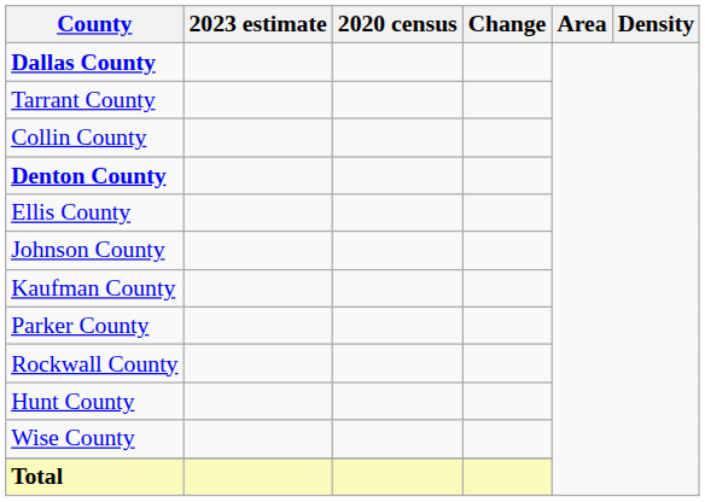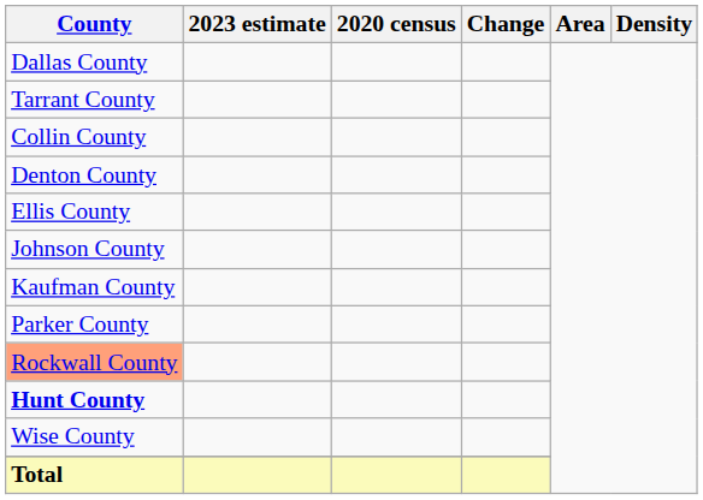Dallas County | County: bold -> normal
Denton County | County: bold -> normal
Rockwall County | County: no background -> lightsalmon background
Hunt County | County: normal -> bold
